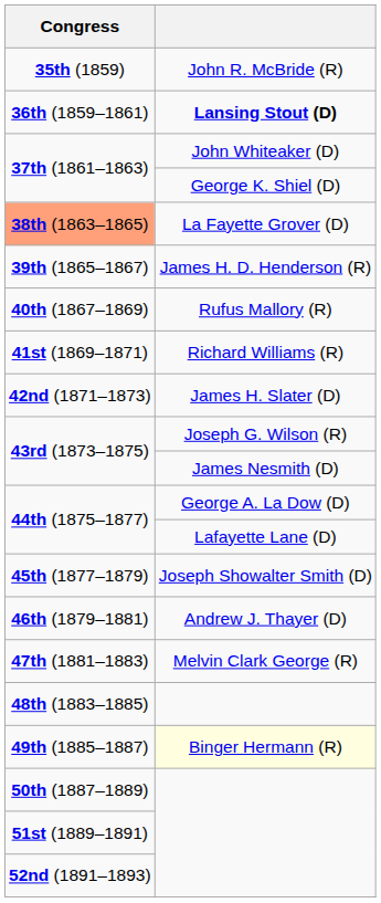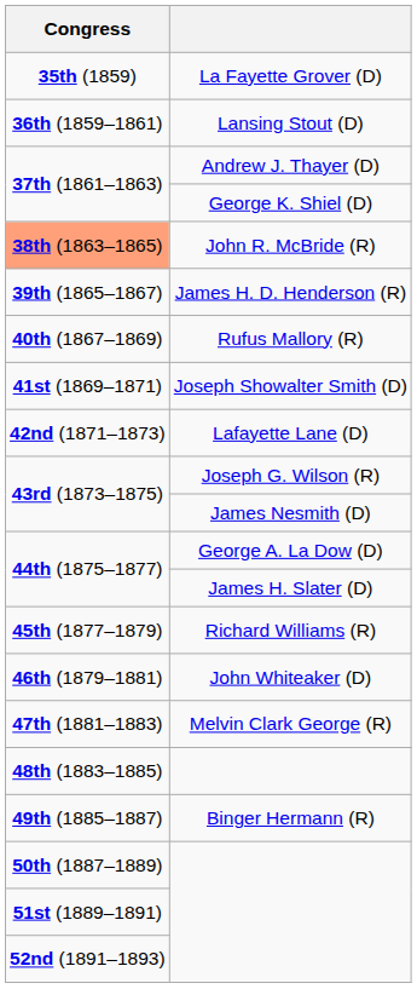row 2 | column 2: John R. McBride (R) -> La Fayette Grover (D)
row 3 | column 2: bold -> normal
row 4 | column 2: John Whiteaker (D) -> Andrew J. Thayer (D)
row 6 | column 2: La Fayette Grover (D) -> John R. McBride (R)
row 9 | column 2: Richard Williams (R) -> Joseph Showalter Smith (D)
row 10 | column 2: James H. Slater (D) -> Lafayette Lane (D)
row 14 | column 2: Lafayette Lane (D) -> James H. Slater (D)
row 15 | column 2: Joseph Showalter Smith (D) -> Richard Williams (R)
row 16 | column 2: Andrew J. Thayer (D) -> John Whiteaker (D)
row 19 | column 2: lightyellow background -> no background
